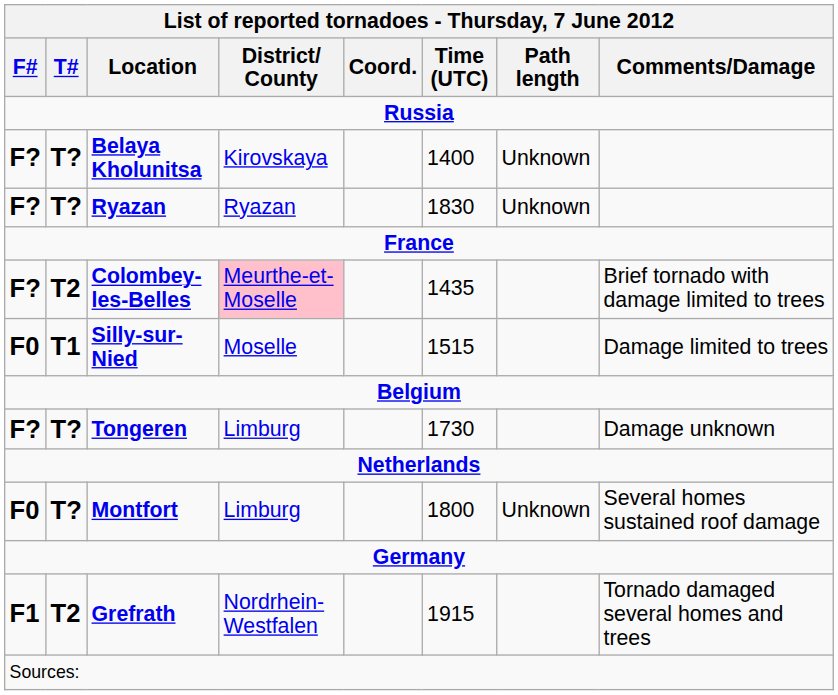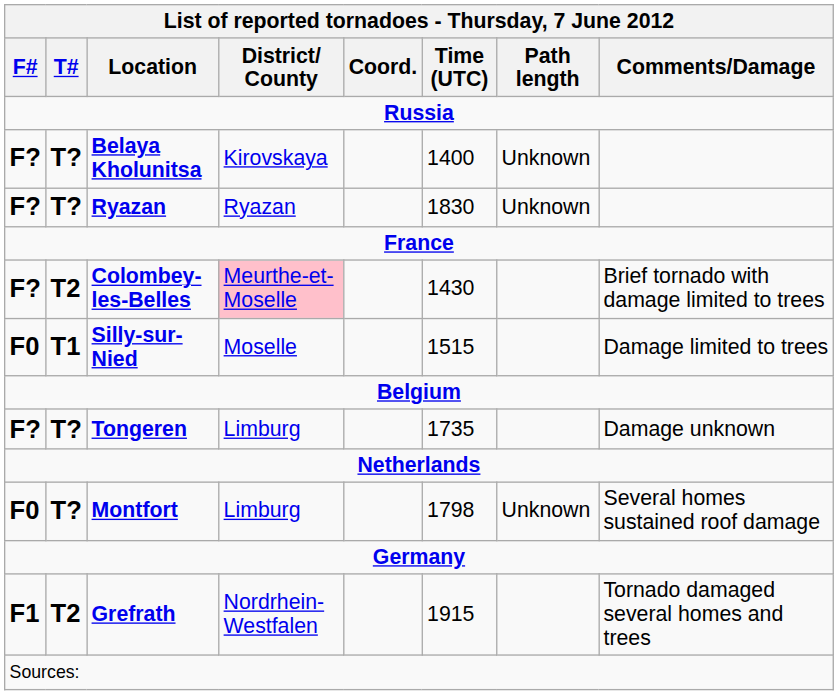Colombey-les-Belles | Time (UTC): 1435 -> 1430
Tongeren | Time (UTC): 1730 -> 1735
Montfort | Time (UTC): 1800 -> 1798
